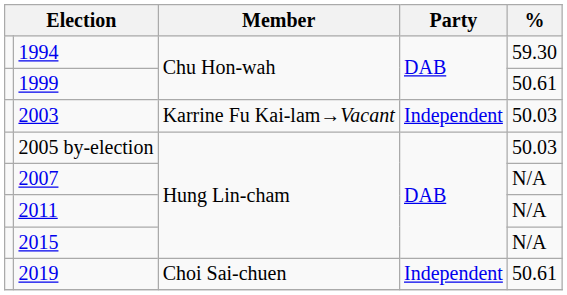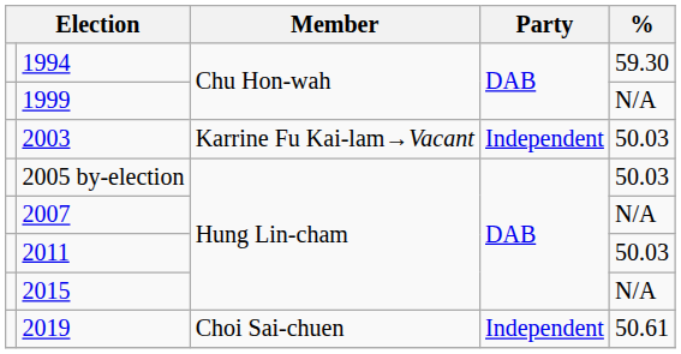1999 | %: 50.61 -> N/A
2011 | %: N/A -> 50.03
